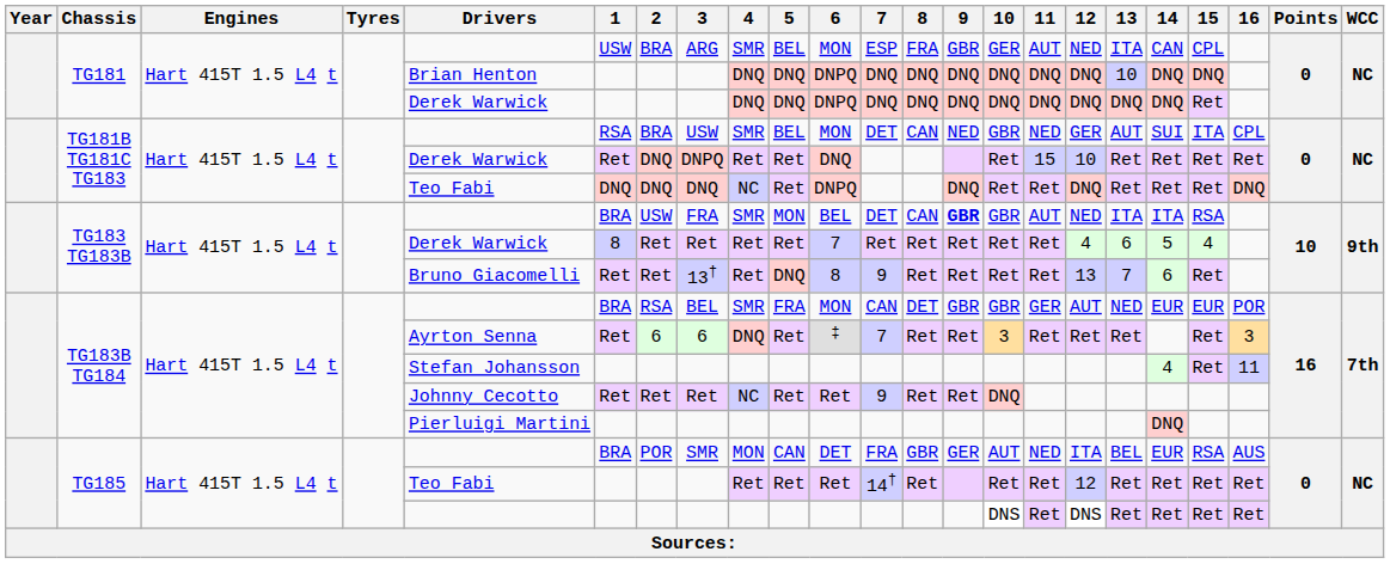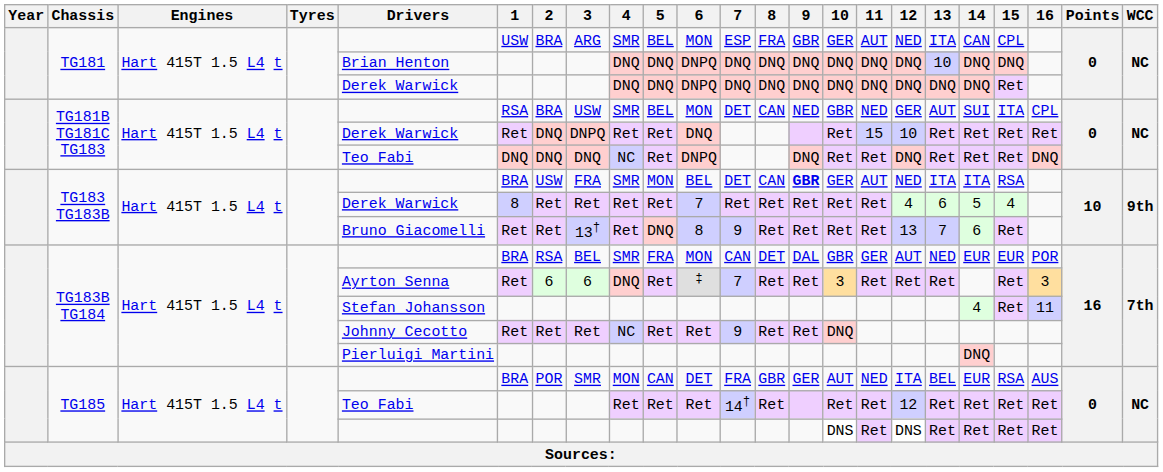row 8 | 10: GBR -> GER
row 11 | 9: GBR -> DAL
